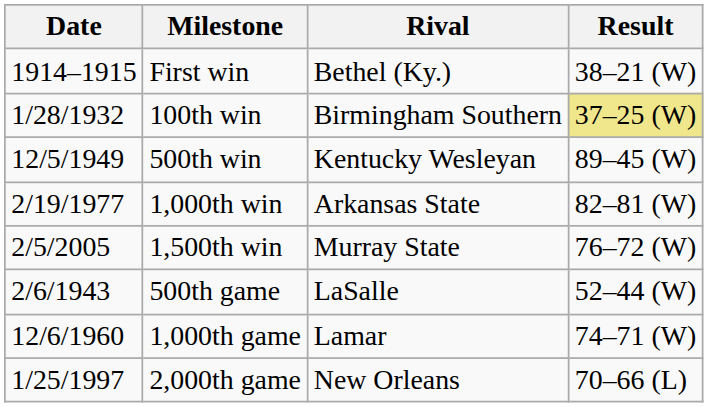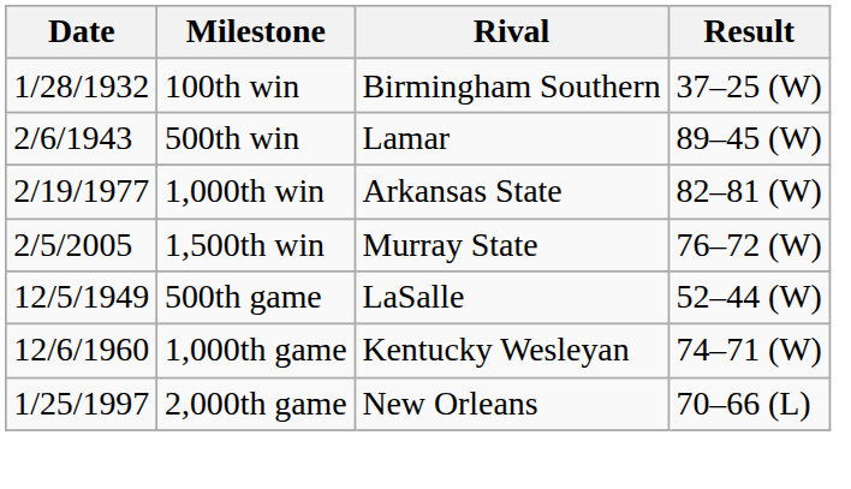- row: 1914–1915 | First win | Bethel (Ky.) | 38–21 (W)
100th win | Result: khaki background -> no background
500th win | Date: 12/5/1949 -> 2/6/1943
500th win | Rival: Kentucky Wesleyan -> Lamar
500th game | Date: 2/6/1943 -> 12/5/1949
1,000th game | Rival: Lamar -> Kentucky Wesleyan
